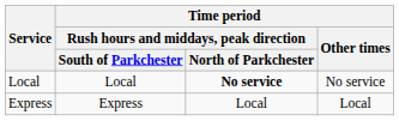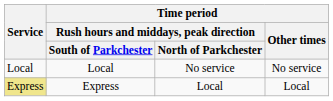row 4 | column 3: bold -> normal
row 5 | Service: no background -> khaki background
